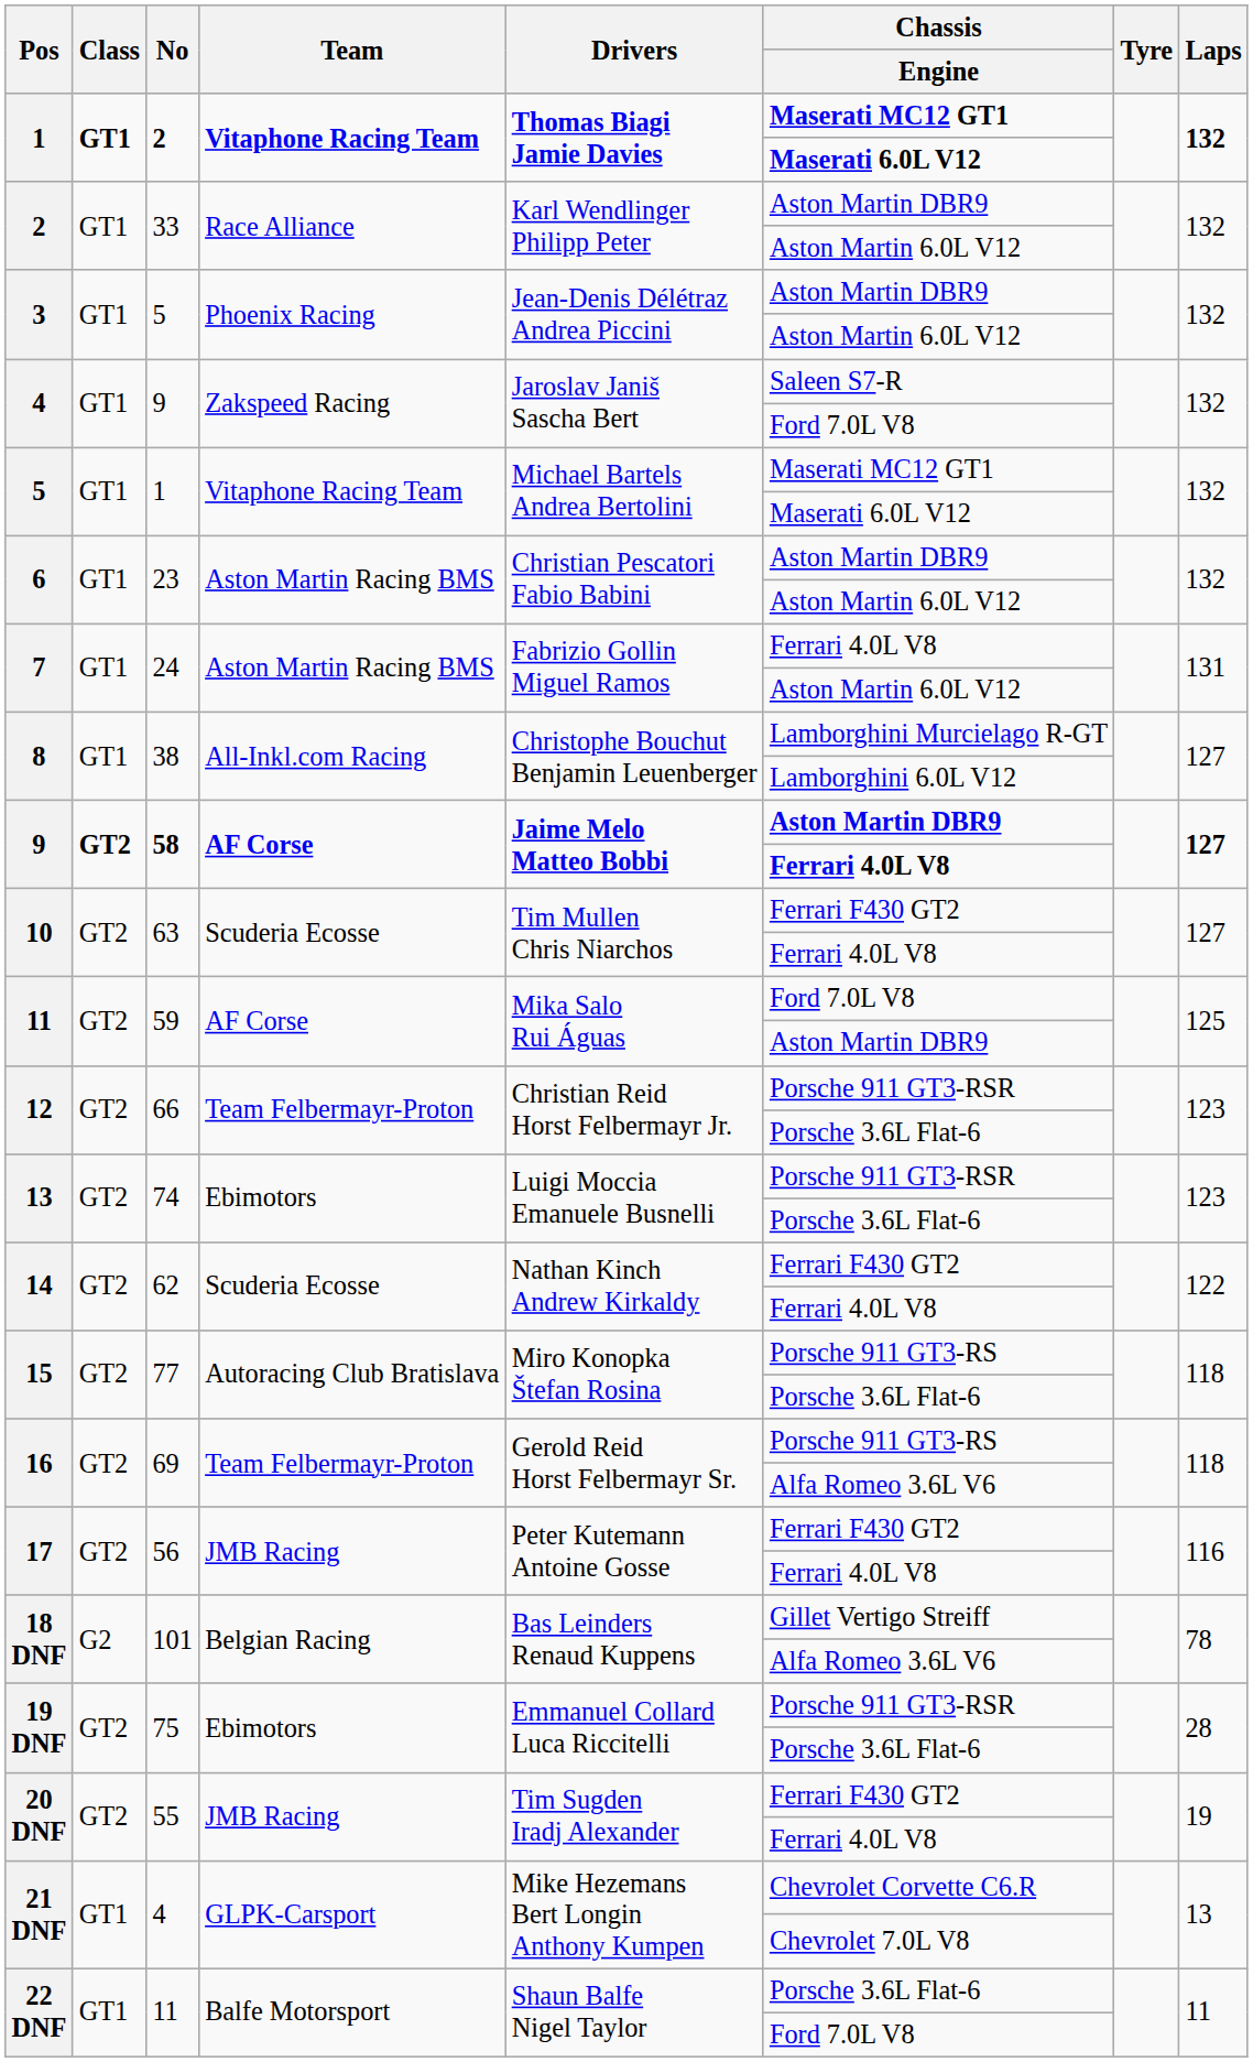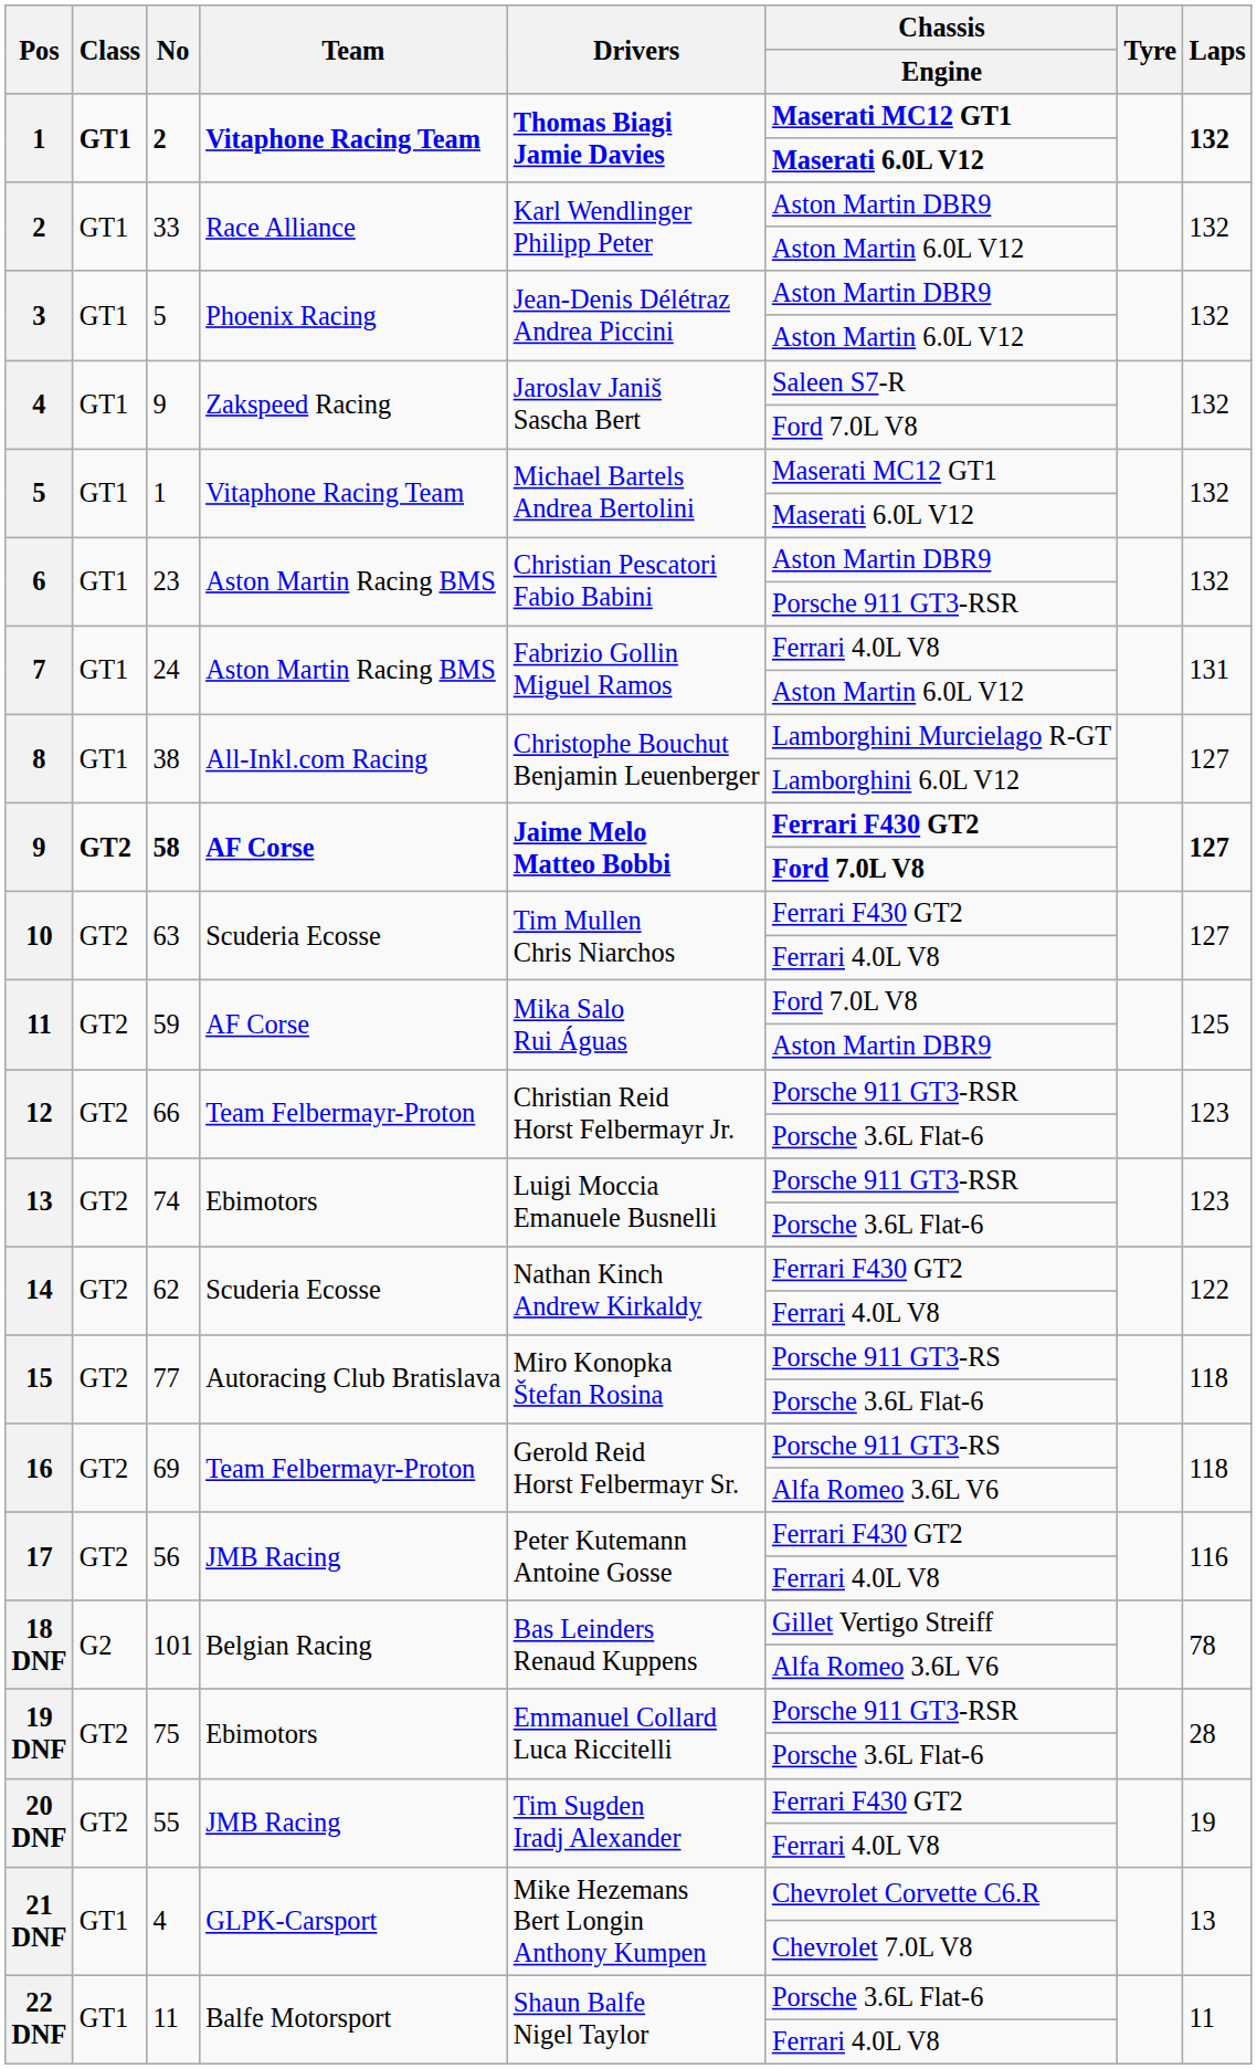row 14 | Chassis / Engine: Aston Martin 6.0L V12 -> Porsche 911 GT3-RSR
row 19 | Chassis / Engine: Aston Martin DBR9 -> Ferrari F430 GT2
row 20 | Chassis / Engine: Ferrari 4.0L V8 -> Ford 7.0L V8
row 46 | Chassis / Engine: Ford 7.0L V8 -> Ferrari 4.0L V8
